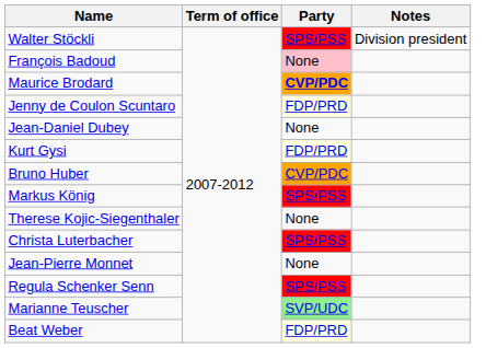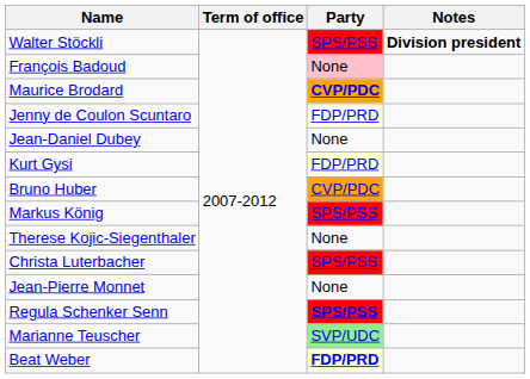Walter Stöckli | Notes: normal -> bold
Regula Schenker Senn | Party: normal -> bold
Beat Weber | Party: normal -> bold
